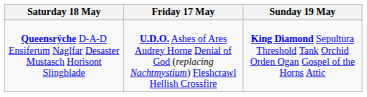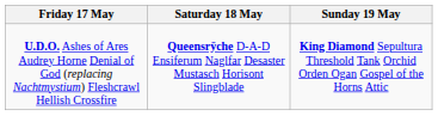columns swapped: Friday 17 May <-> Saturday 18 May
